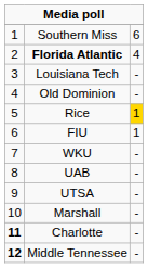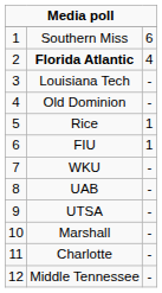Rice | column 3: gold background -> no background
Charlotte | column 1: bold -> normal
Middle Tennessee | column 1: bold -> normal
